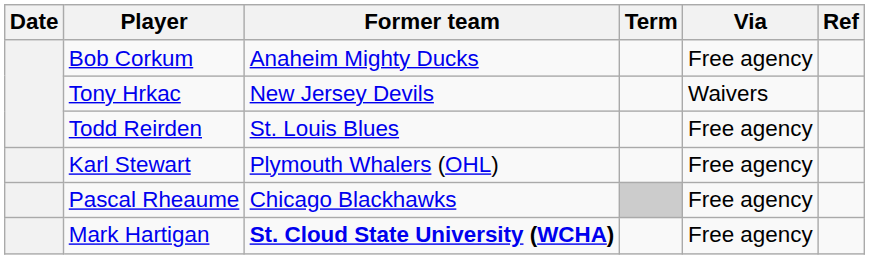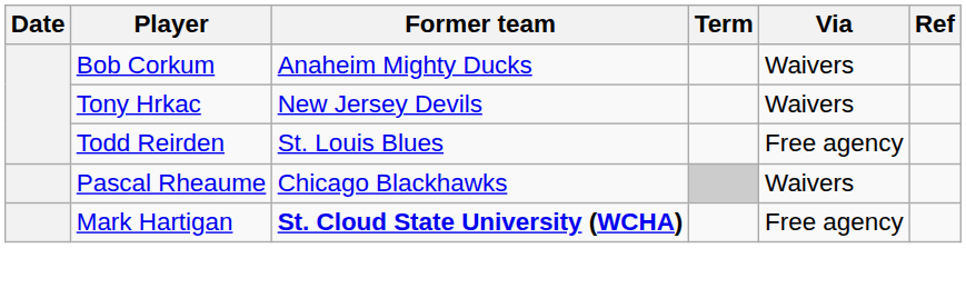Bob Corkum | Via: Free agency -> Waivers
- row: Karl Stewart | Plymouth Whalers (OHL) | Free agency
Pascal Rheaume | Via: Free agency -> Waivers
